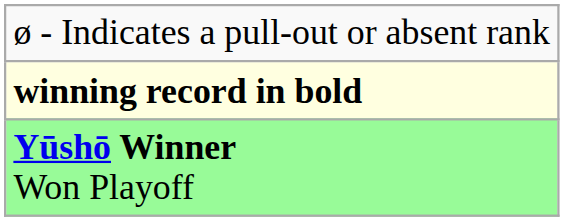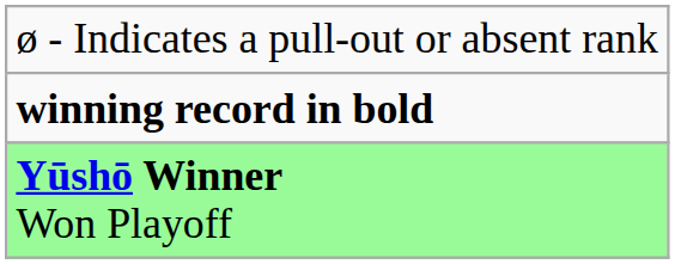row 2 | column 1: lightyellow background -> no background
